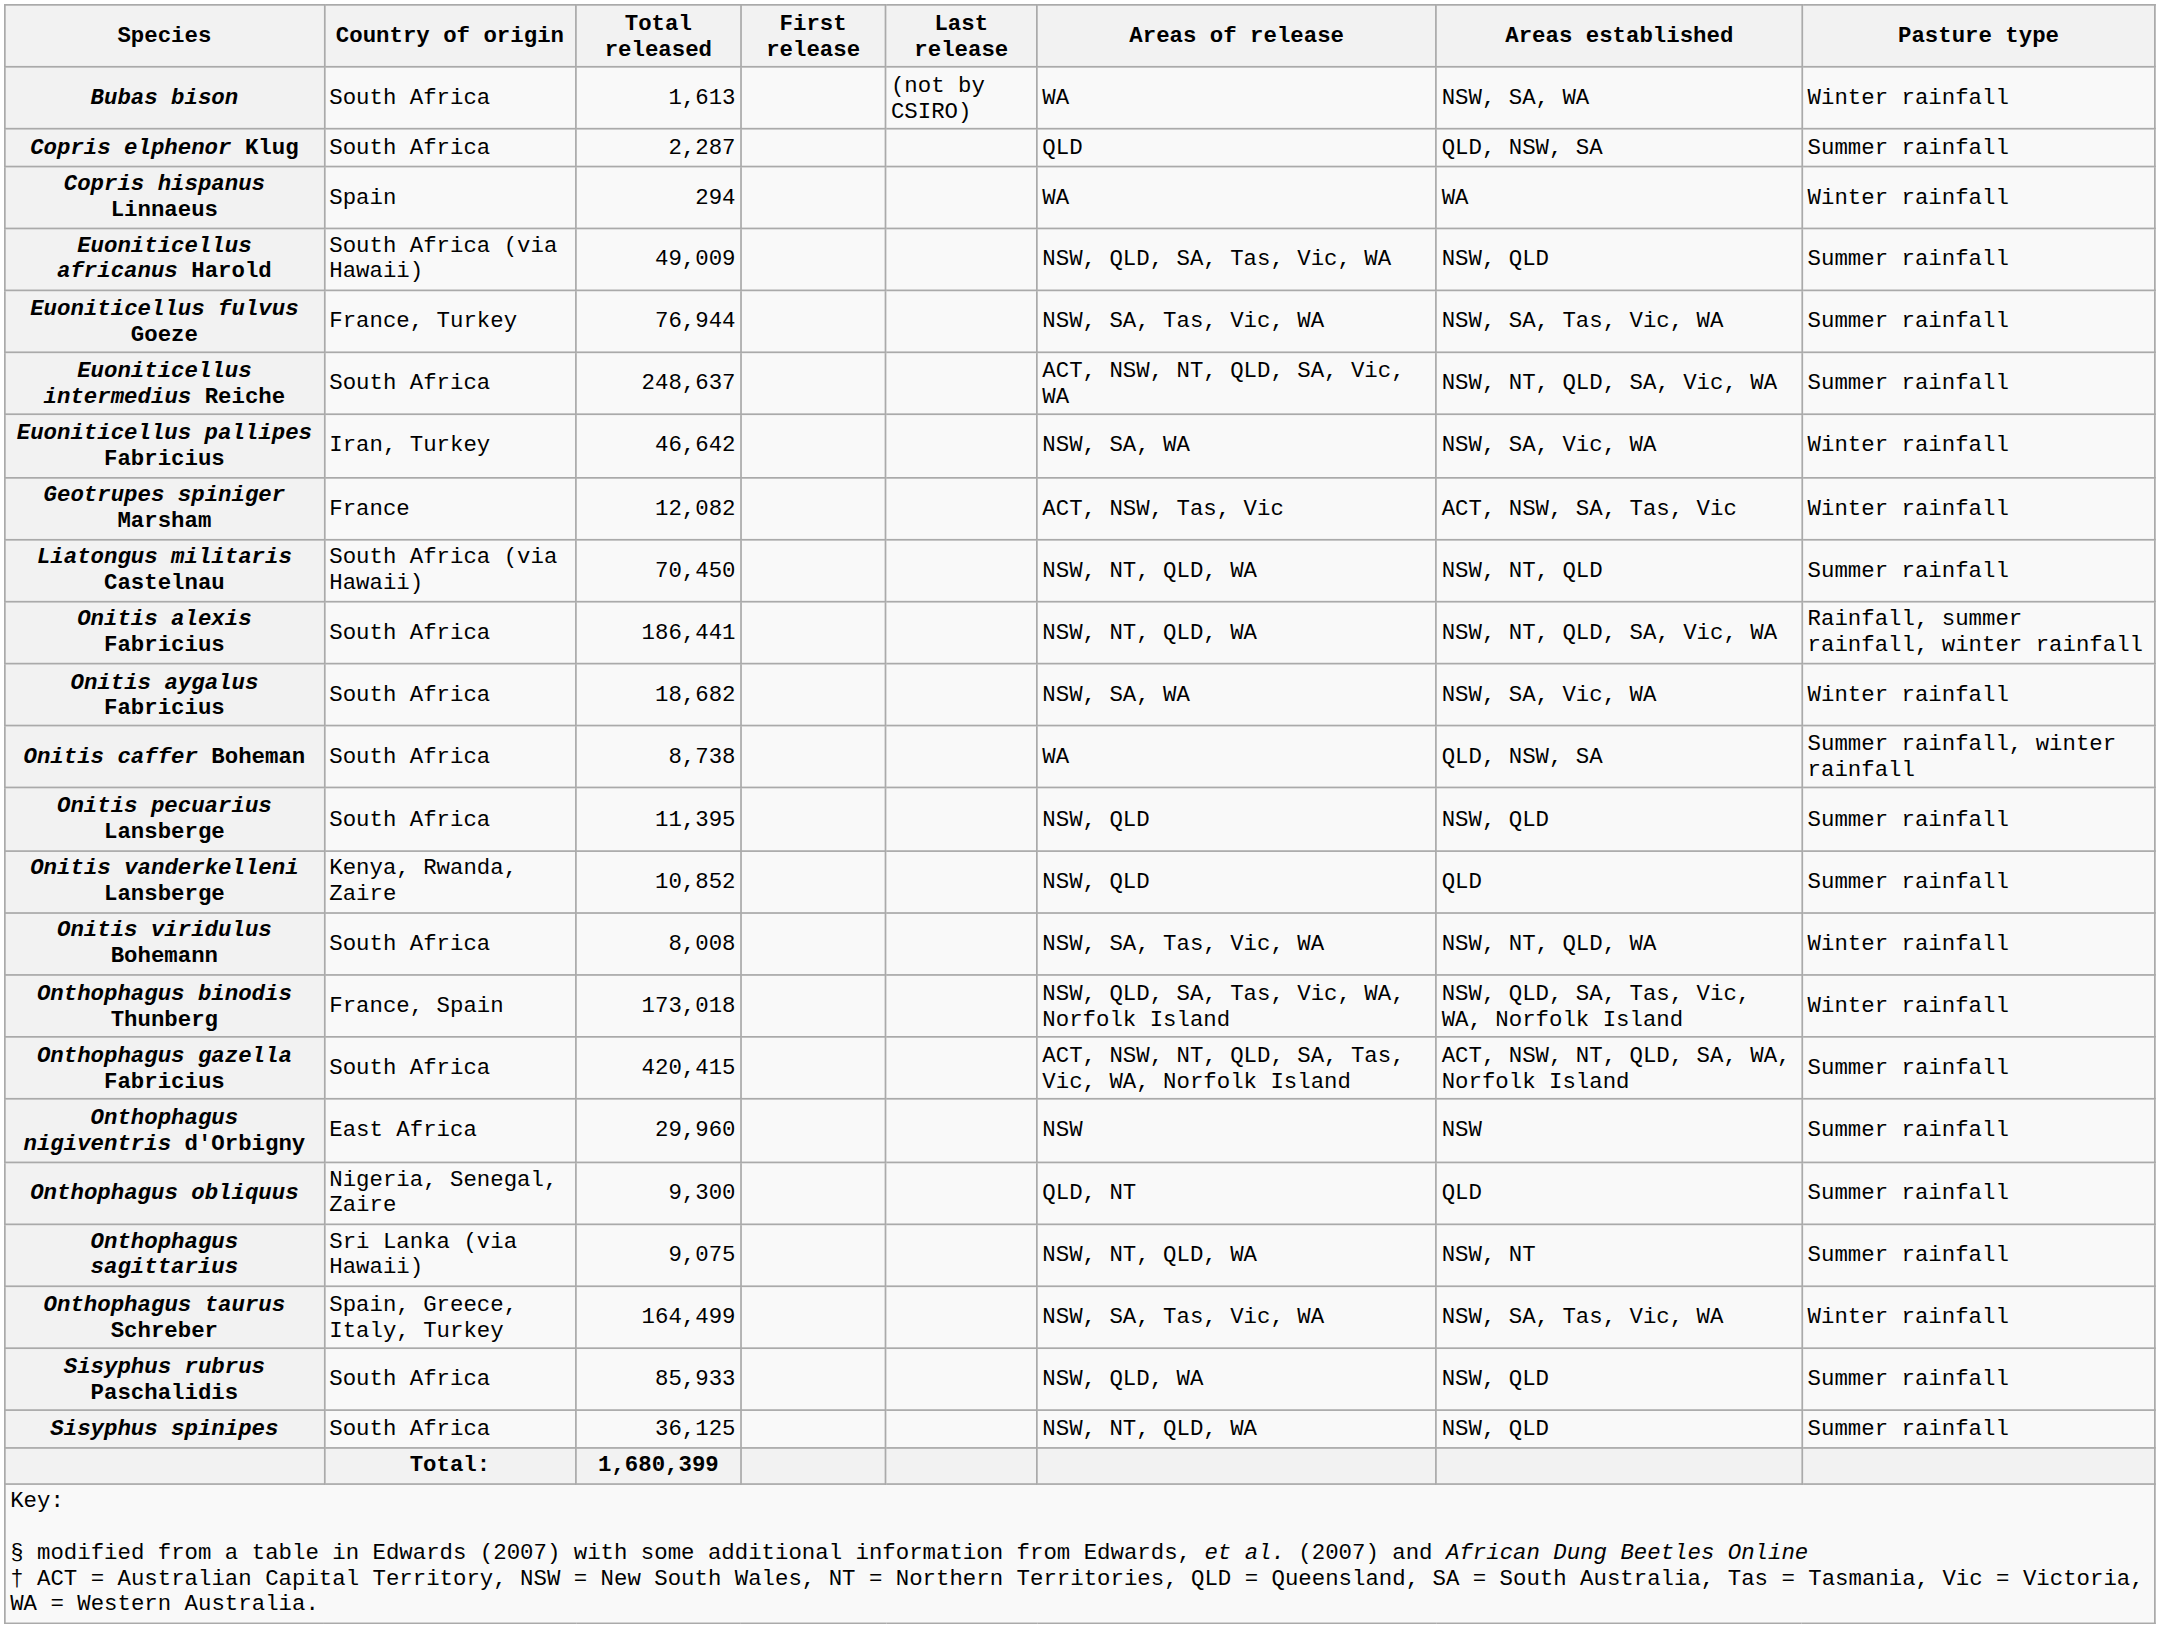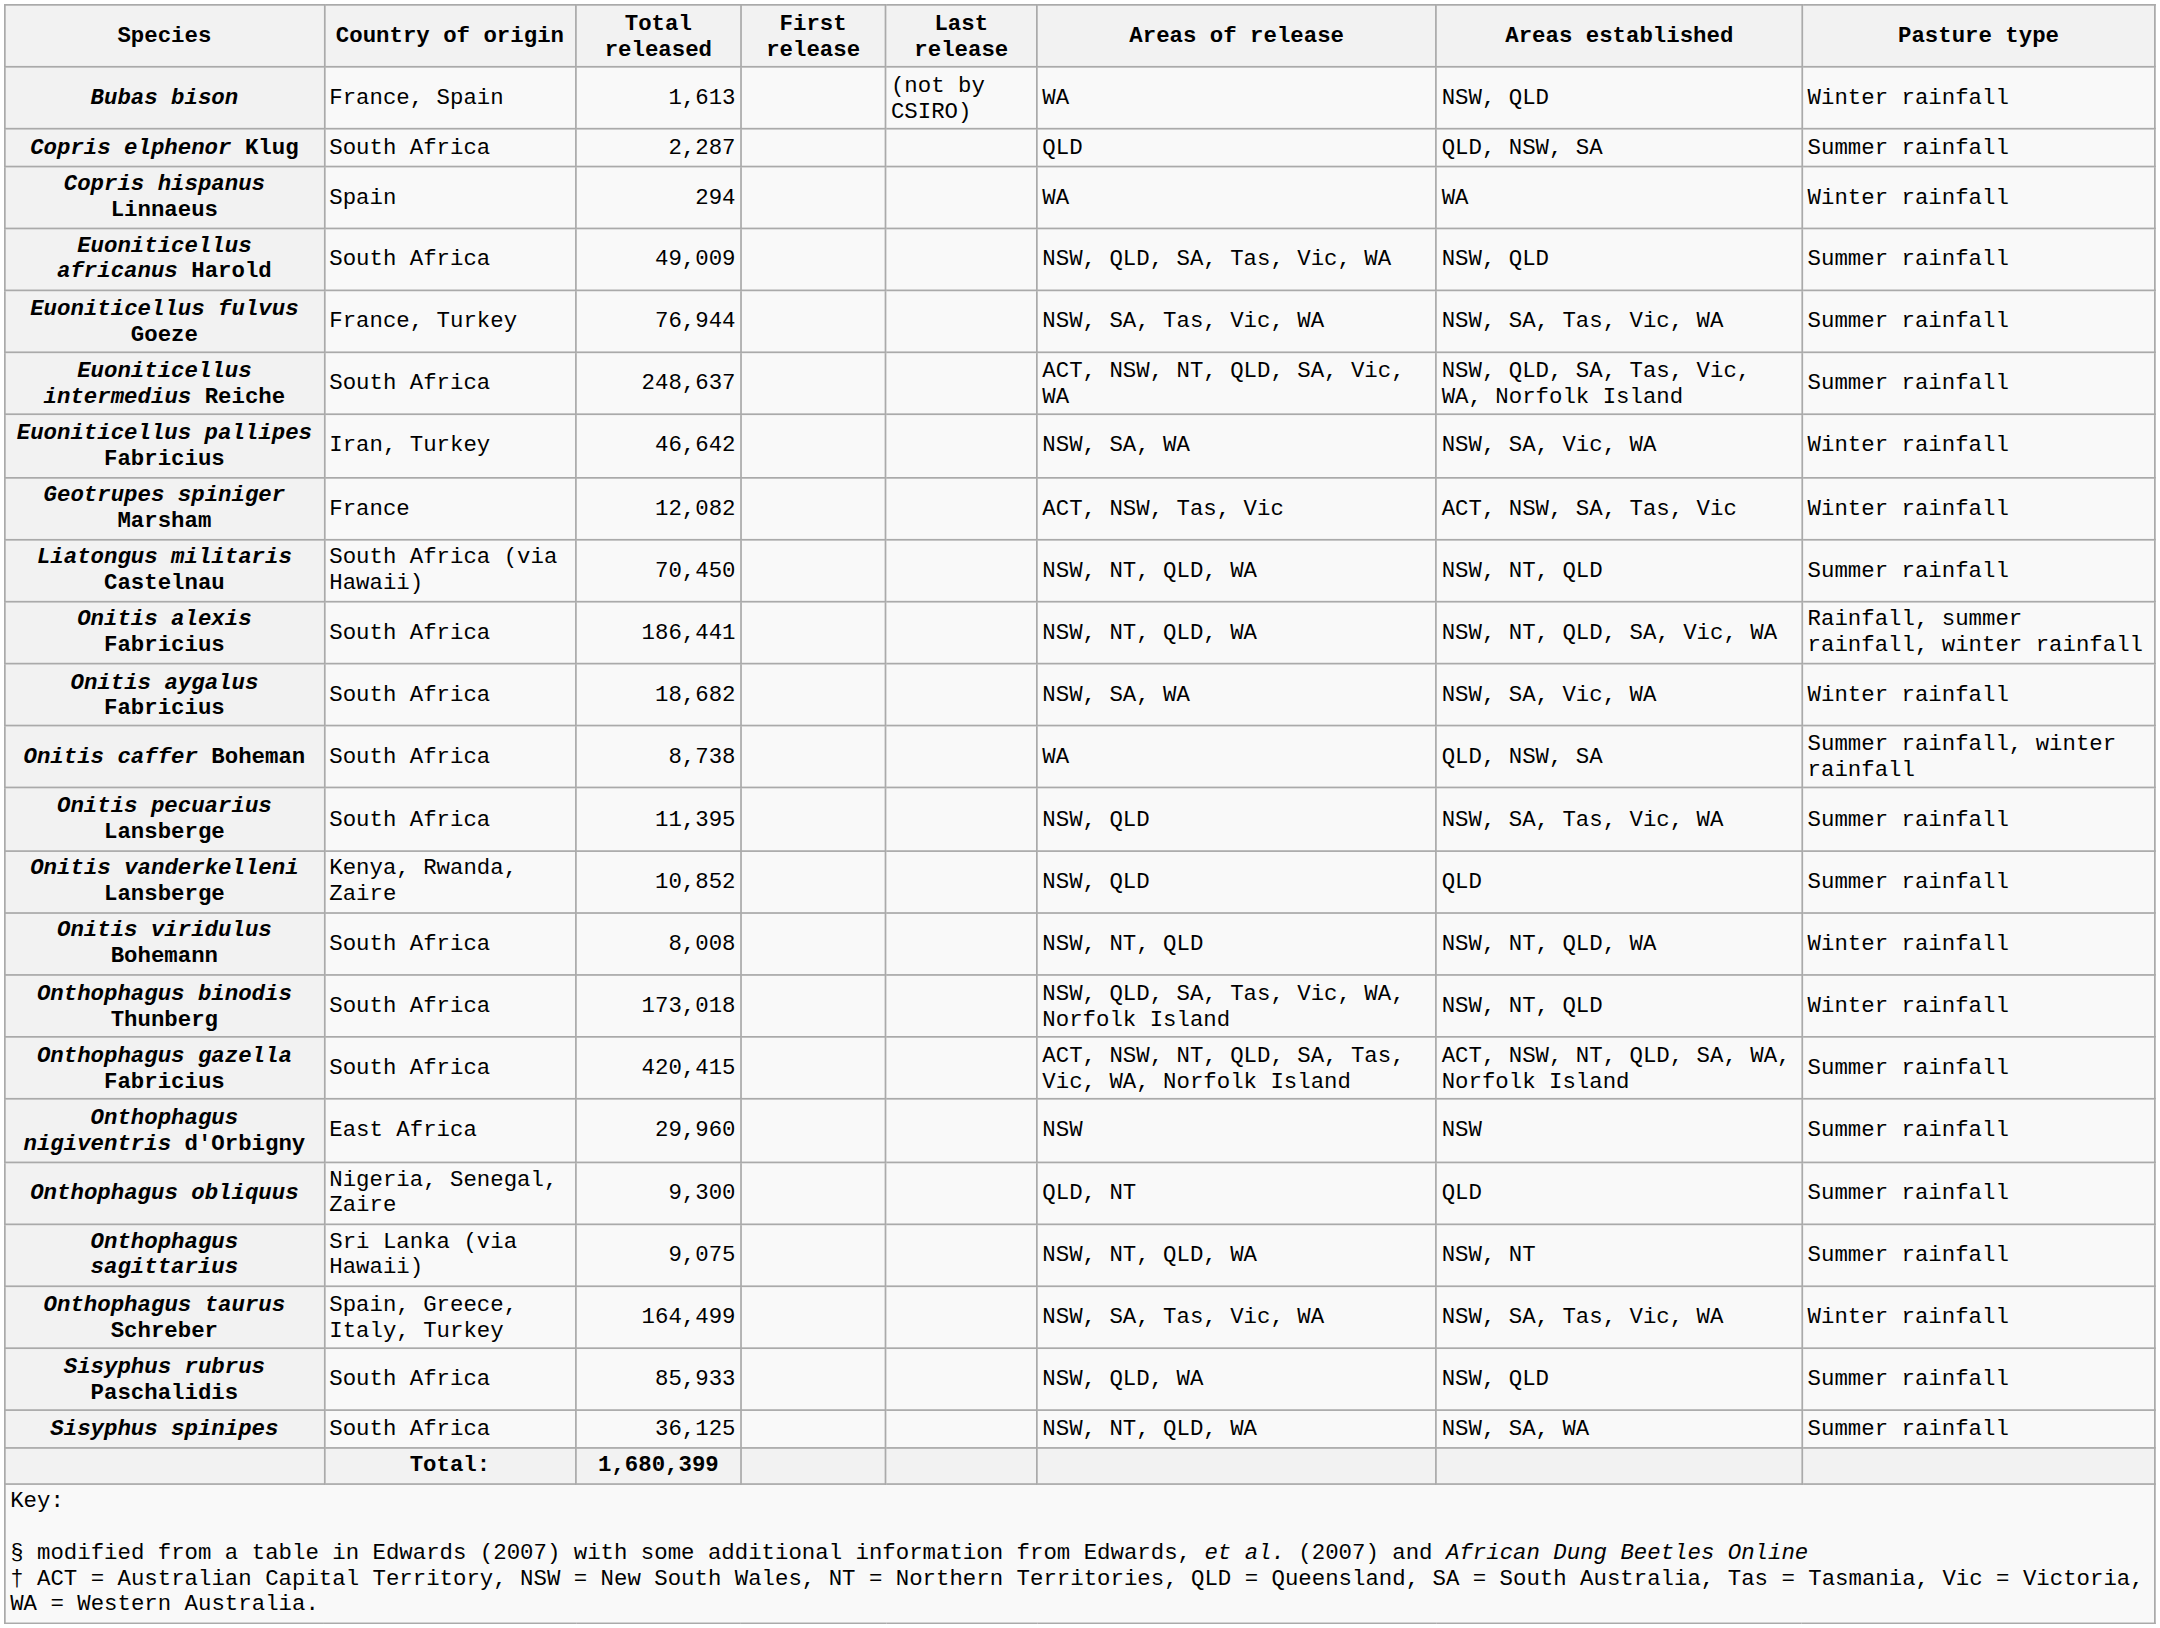Bubas bison | Country of origin: South Africa -> France, Spain
Bubas bison | Areas established: NSW, SA, WA -> NSW, QLD
Euoniticellus africanus Harold | Country of origin: South Africa (via Hawaii) -> South Africa
Euoniticellus intermedius Reiche | Areas established: NSW, NT, QLD, SA, Vic, WA -> NSW, QLD, SA, Tas, Vic, WA, Norfolk Island
Onitis pecuarius Lansberge | Areas established: NSW, QLD -> NSW, SA, Tas, Vic, WA
Onitis viridulus Bohemann | Areas of release: NSW, SA, Tas, Vic, WA -> NSW, NT, QLD
Onthophagus binodis Thunberg | Country of origin: France, Spain -> South Africa
Onthophagus binodis Thunberg | Areas established: NSW, QLD, SA, Tas, Vic, WA, Norfolk Island -> NSW, NT, QLD
Sisyphus spinipes | Areas established: NSW, QLD -> NSW, SA, WA
